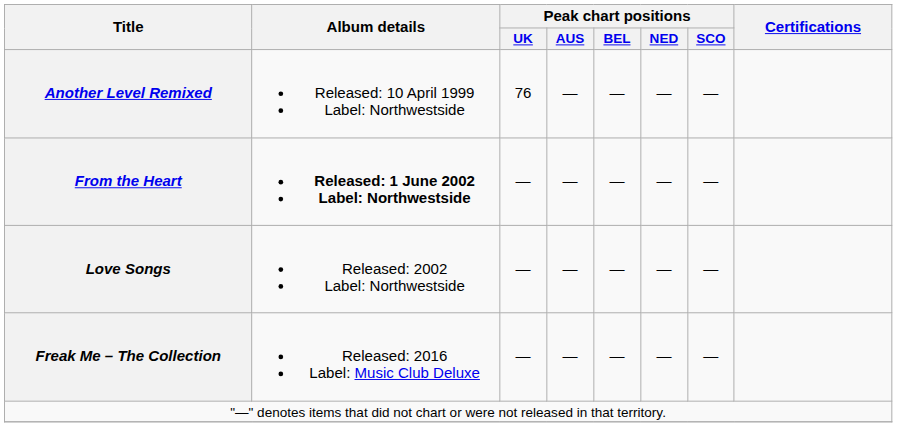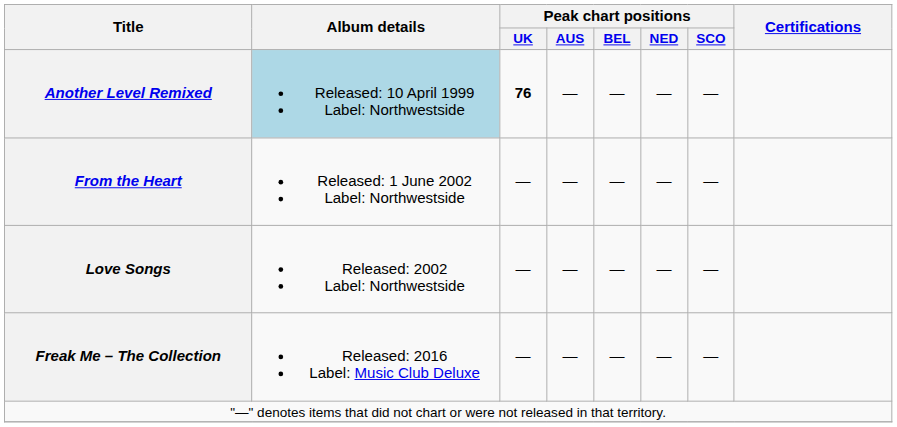Another Level Remixed | Album details: no background -> lightblue background
Another Level Remixed | Peak chart positions / UK: normal -> bold
From the Heart | Album details: bold -> normal
